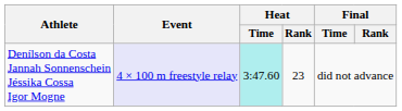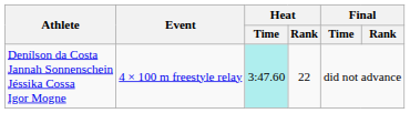row 3 | Event: lavender background -> no background
row 3 | Heat / Rank: 23 -> 22
